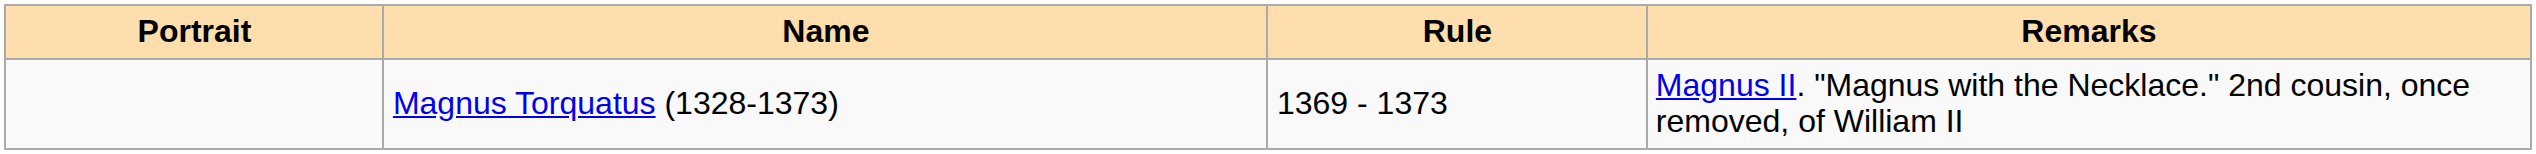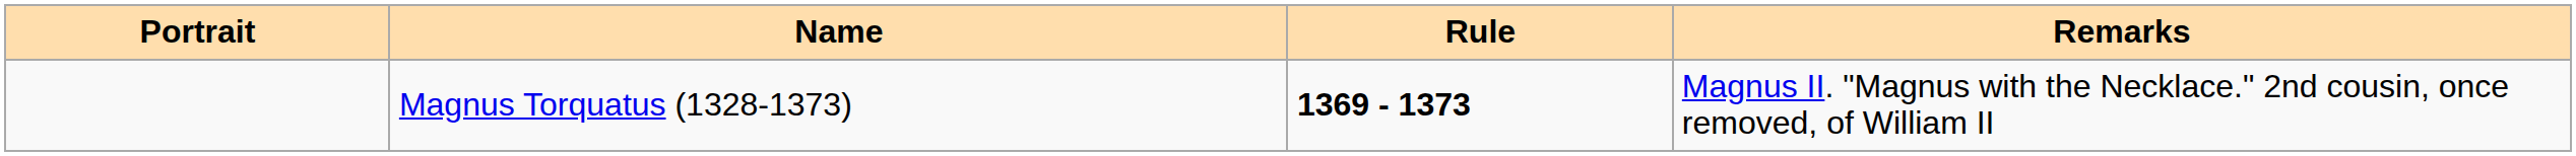Magnus Torquatus (1328-1373) | Rule: normal -> bold
